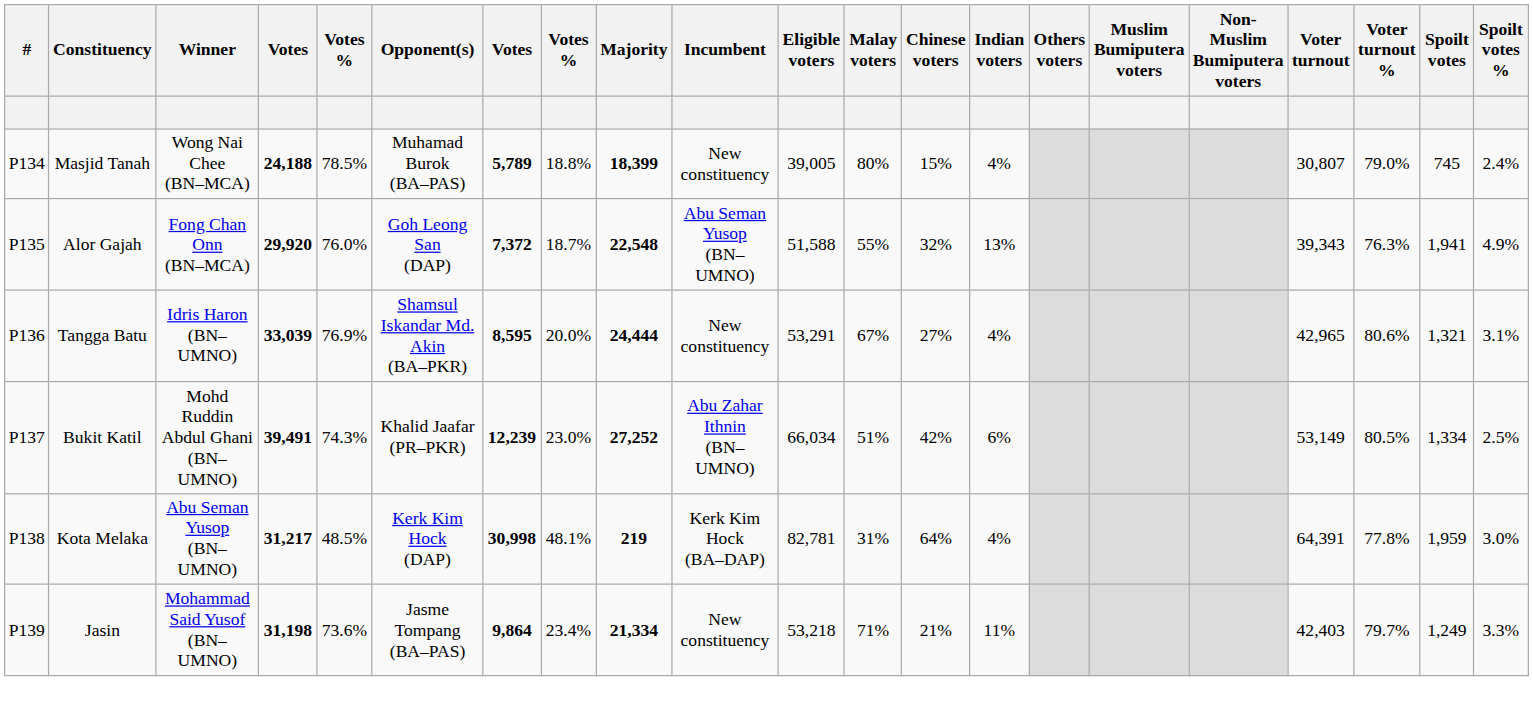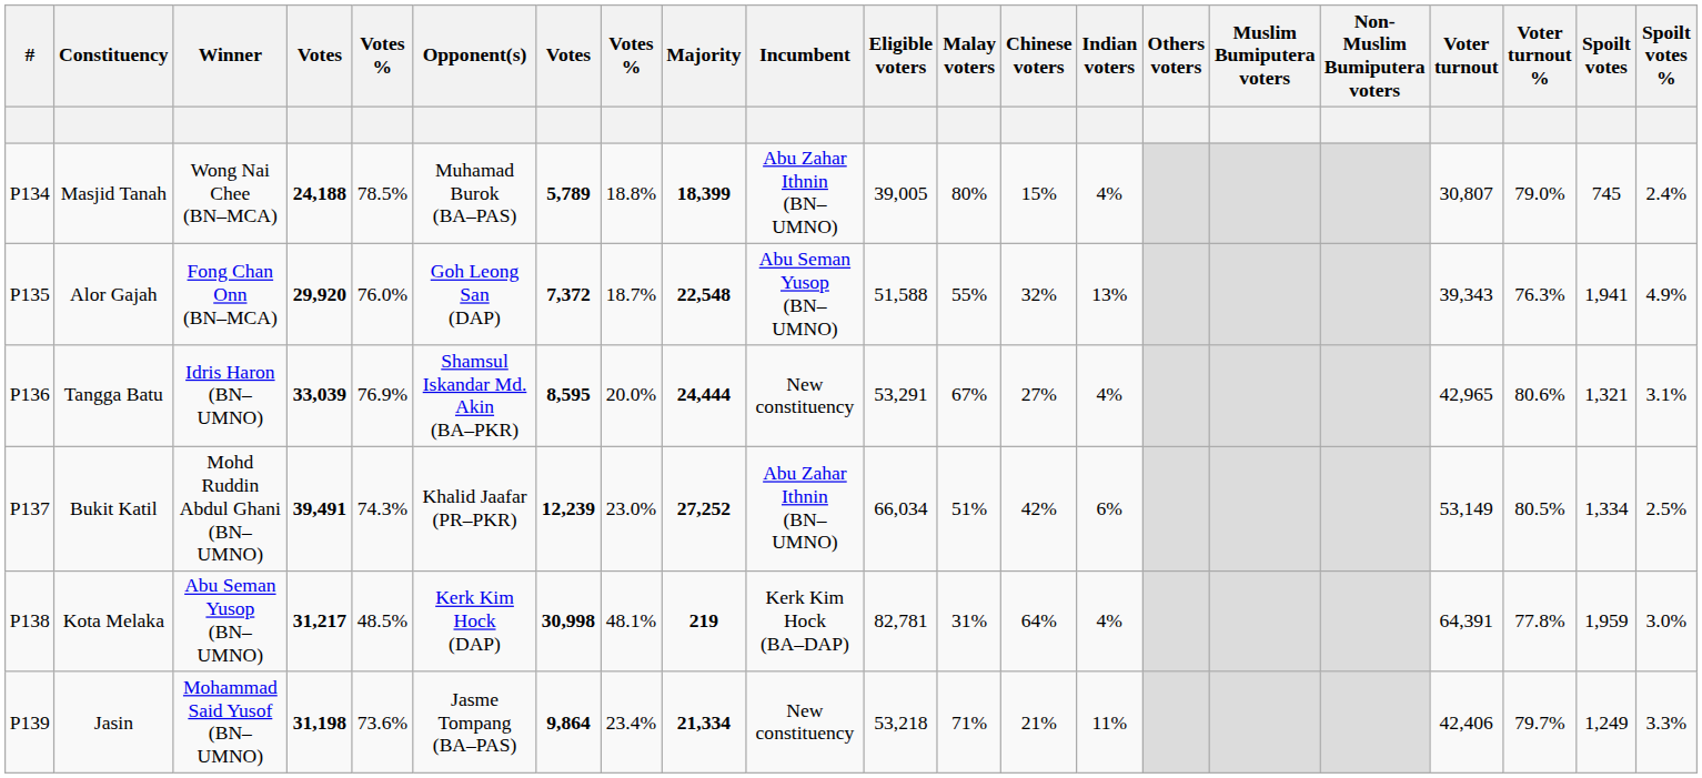Masjid Tanah | Incumbent: New constituency -> Abu Zahar Ithnin (BN–UMNO)
Jasin | Voter turnout: 42,403 -> 42,406
